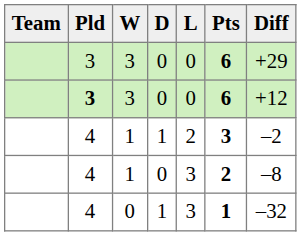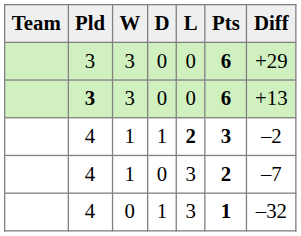row 3 | Diff: +12 -> +13
row 4 | L: normal -> bold
row 5 | Diff: –8 -> –7
